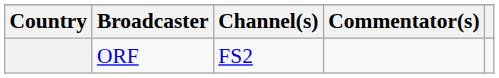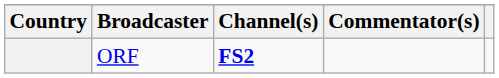ORF | Channel(s): normal -> bold
